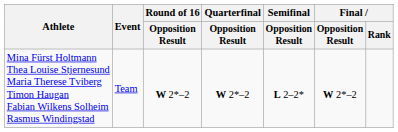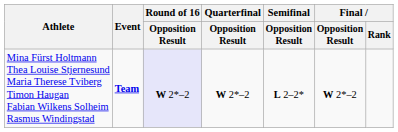row 3 | Event: normal -> bold
row 3 | Round of 16 / Opposition Result: no background -> lavender background
